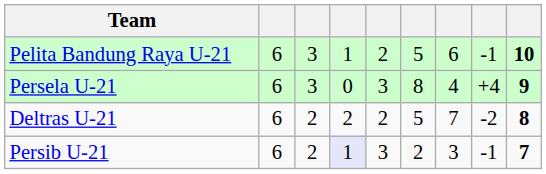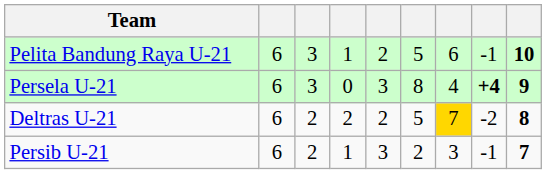Persela U-21 | column 8: normal -> bold
Deltras U-21 | column 7: no background -> gold background
Persib U-21 | column 4: lavender background -> no background
